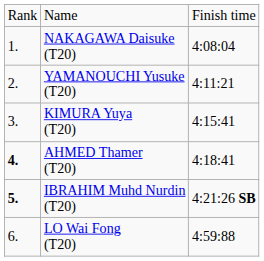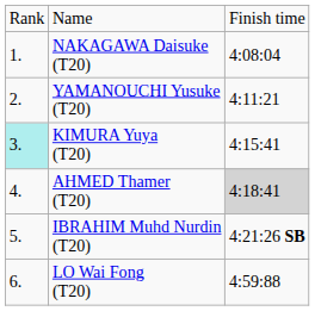KIMURA Yuya (T20) | column 1: no background -> paleturquoise background
AHMED Thamer (T20) | column 1: bold -> normal
AHMED Thamer (T20) | column 3: no background -> lightgrey background
IBRAHIM Muhd Nurdin (T20) | column 1: bold -> normal
